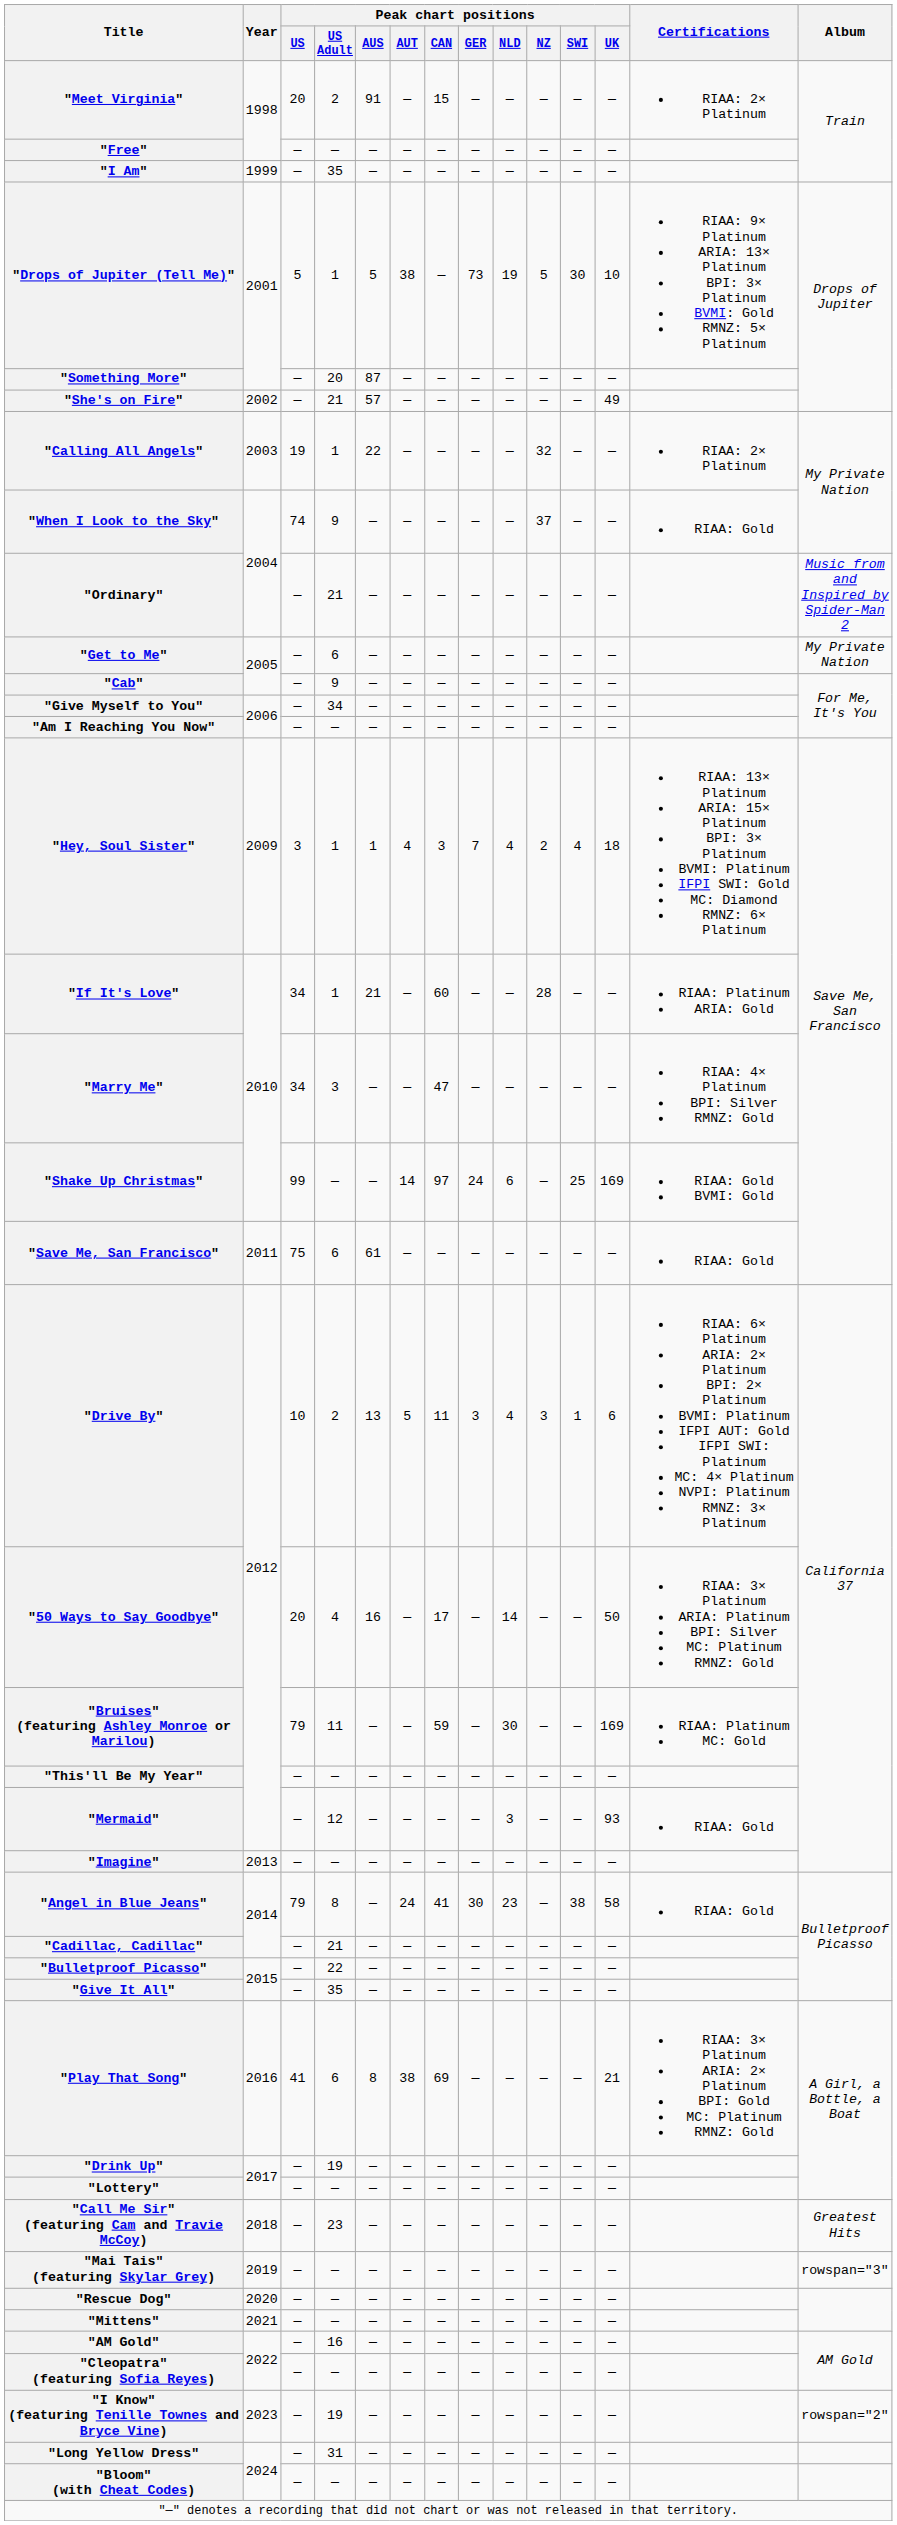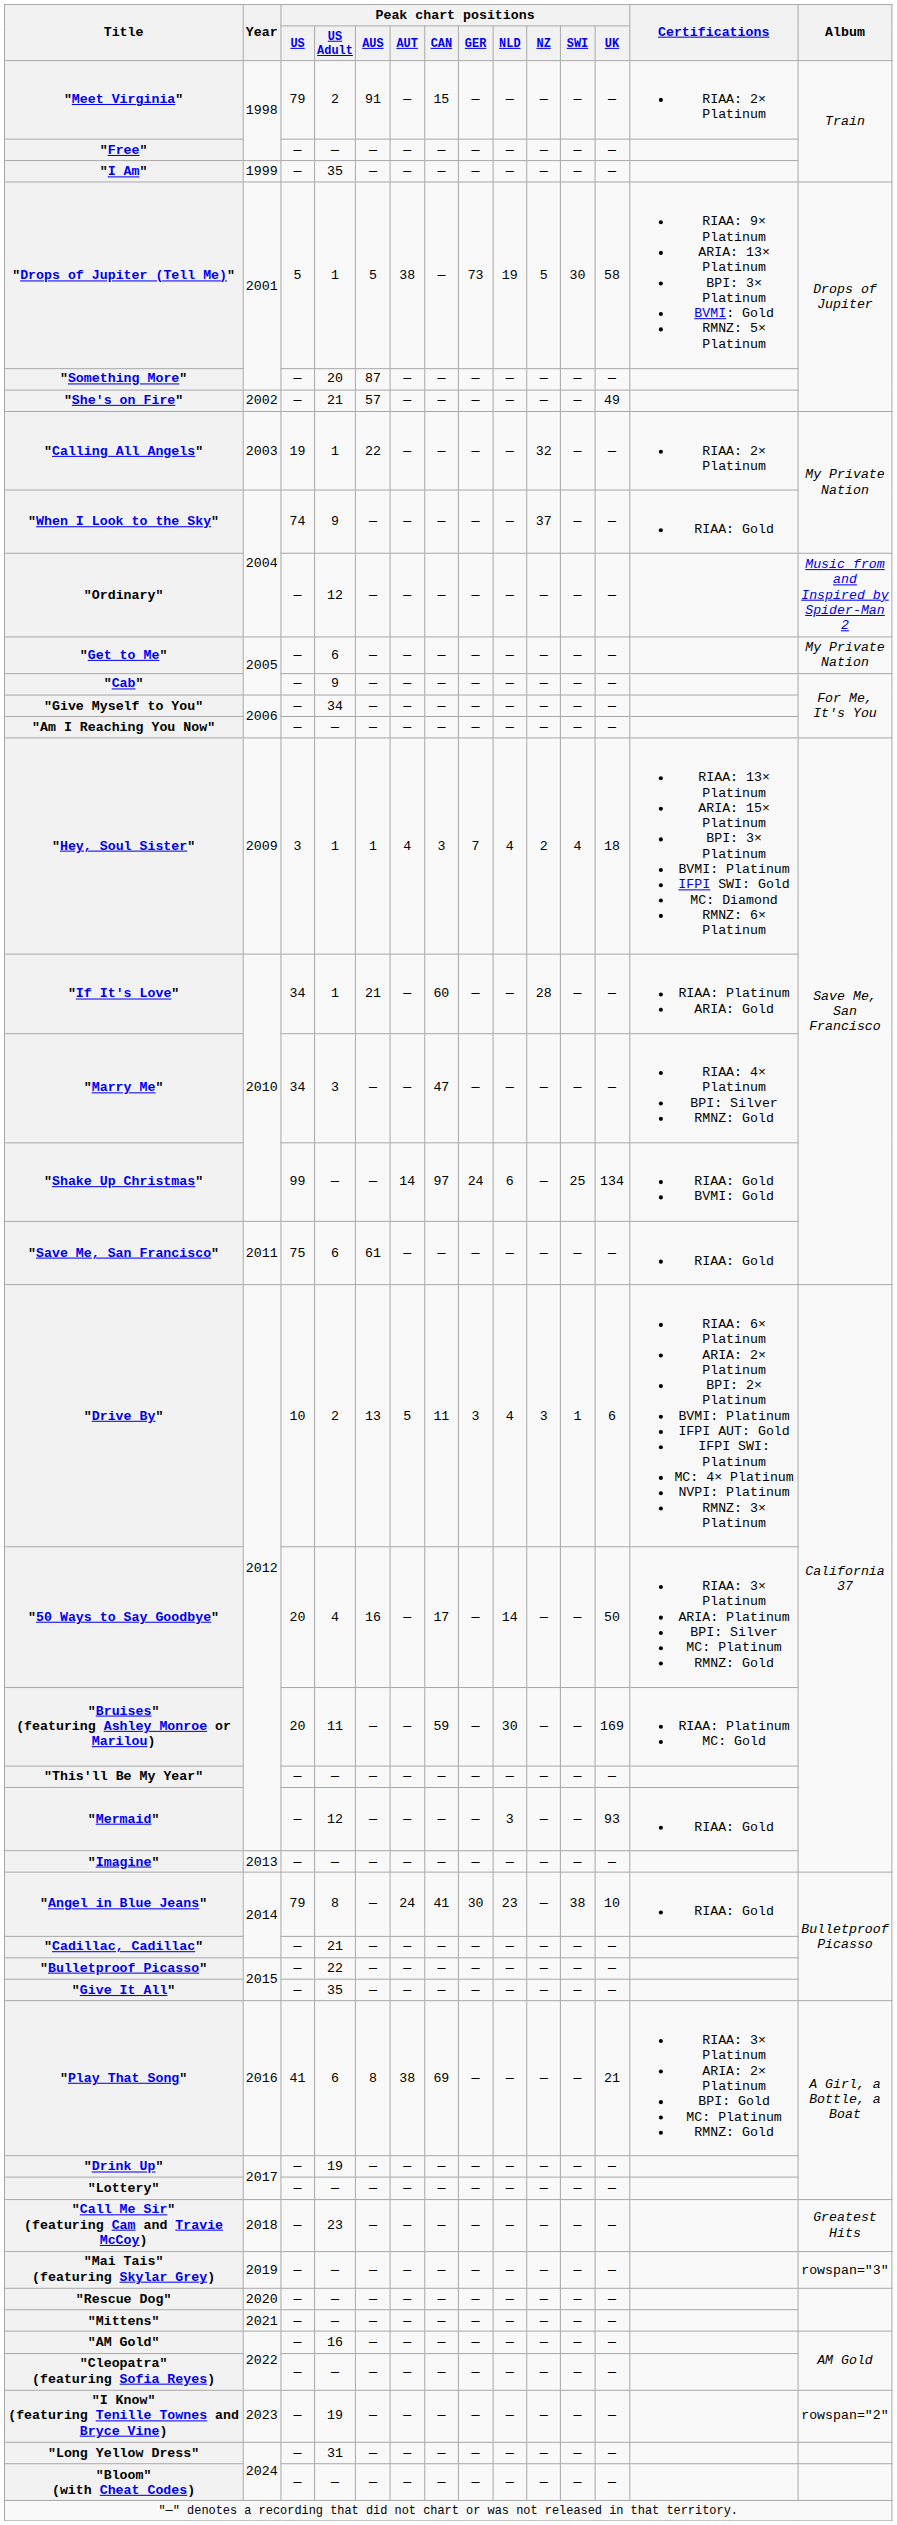"Meet Virginia" | Peak chart positions / US: 20 -> 79
"Drops of Jupiter (Tell Me)" | Peak chart positions / UK: 10 -> 58
"Ordinary" | Peak chart positions / US Adult: 21 -> 12
"Shake Up Christmas" | Peak chart positions / UK: 169 -> 134
"Bruises" (featuring Ashley Monroe or Marilou) | Peak chart positions / US: 79 -> 20
"Angel in Blue Jeans" | Peak chart positions / UK: 58 -> 10
